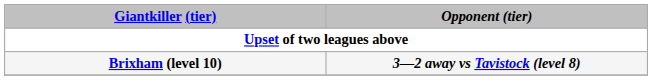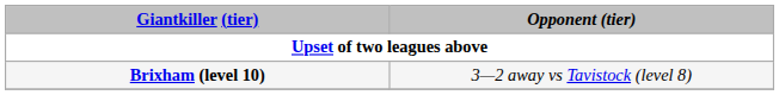Brixham (level 10) | Opponent (tier): bold -> normal
